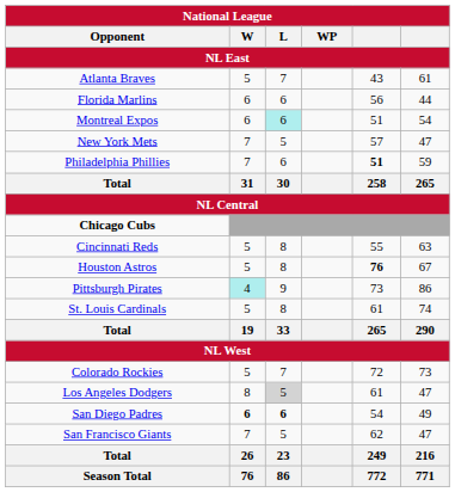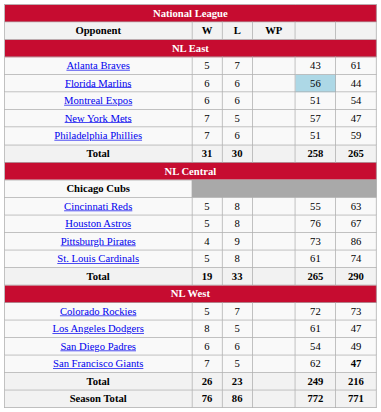Florida Marlins | column 5: no background -> lightblue background
Montreal Expos | L: paleturquoise background -> no background
Philadelphia Phillies | column 5: bold -> normal
Houston Astros | column 5: bold -> normal
Pittsburgh Pirates | W: paleturquoise background -> no background
Los Angeles Dodgers | L: lightgrey background -> no background
San Diego Padres | W: bold -> normal
San Diego Padres | L: bold -> normal
San Francisco Giants | column 6: normal -> bold
